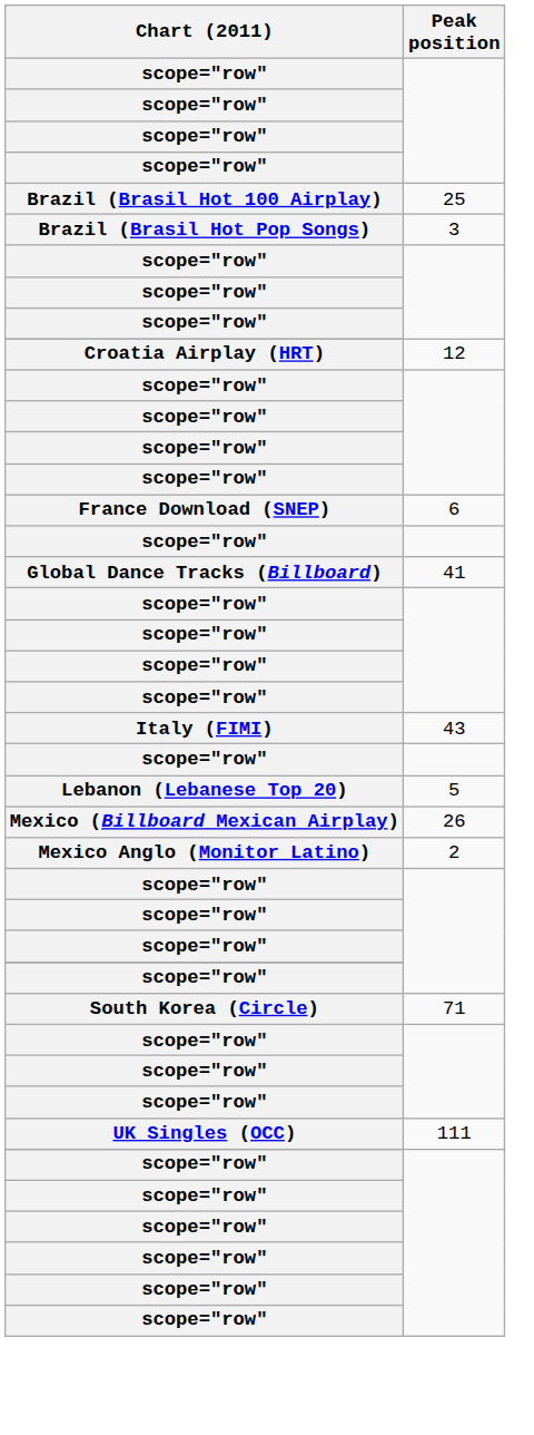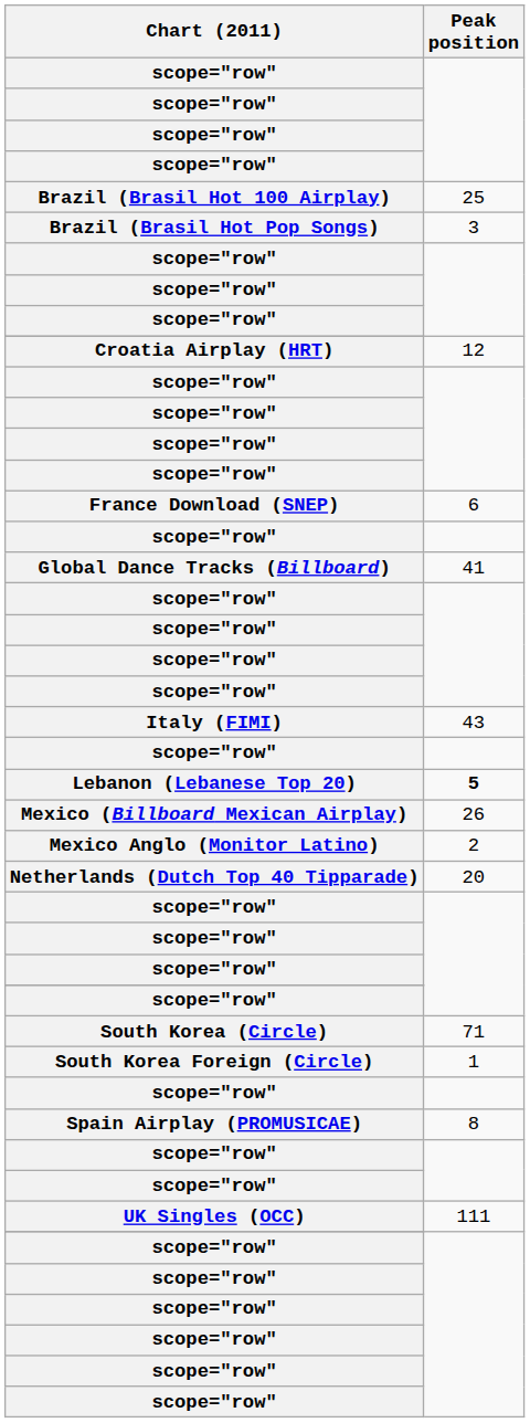Lebanon (Lebanese Top 20) | Peak position: normal -> bold
+ row: Netherlands (Dutch Top 40 Tipparade) | 20
+ row: South Korea Foreign (Circle) | 1
+ row: Spain Airplay (PROMUSICAE) | 8
